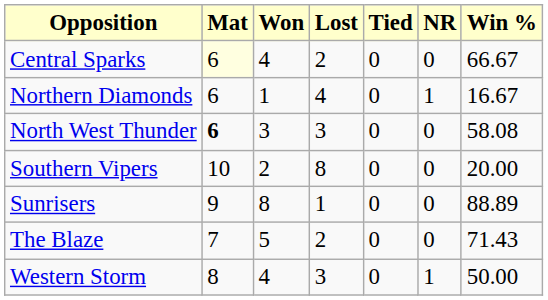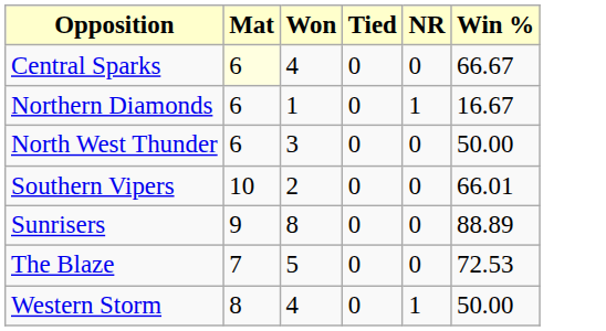- column: Lost | 2 | 4 | 3 | 8 | 1 | 2 | 3
North West Thunder | Mat: bold -> normal
North West Thunder | Win %: 58.08 -> 50.00
Southern Vipers | Win %: 20.00 -> 66.01
The Blaze | Win %: 71.43 -> 72.53
